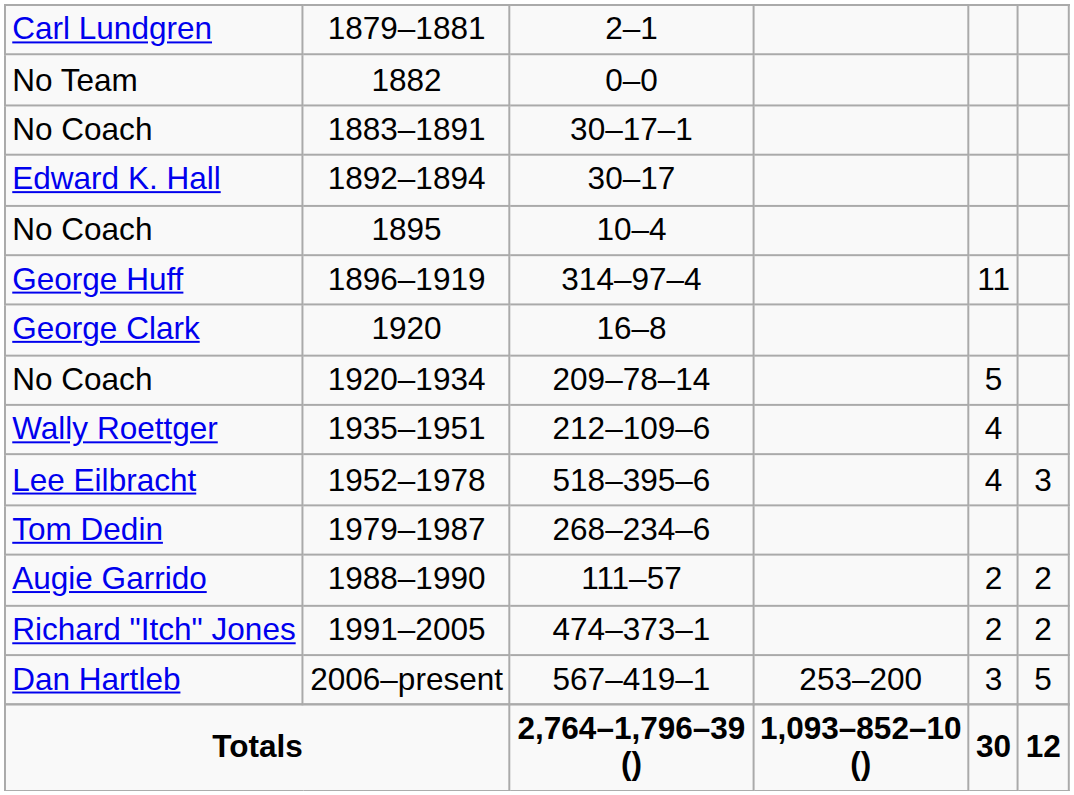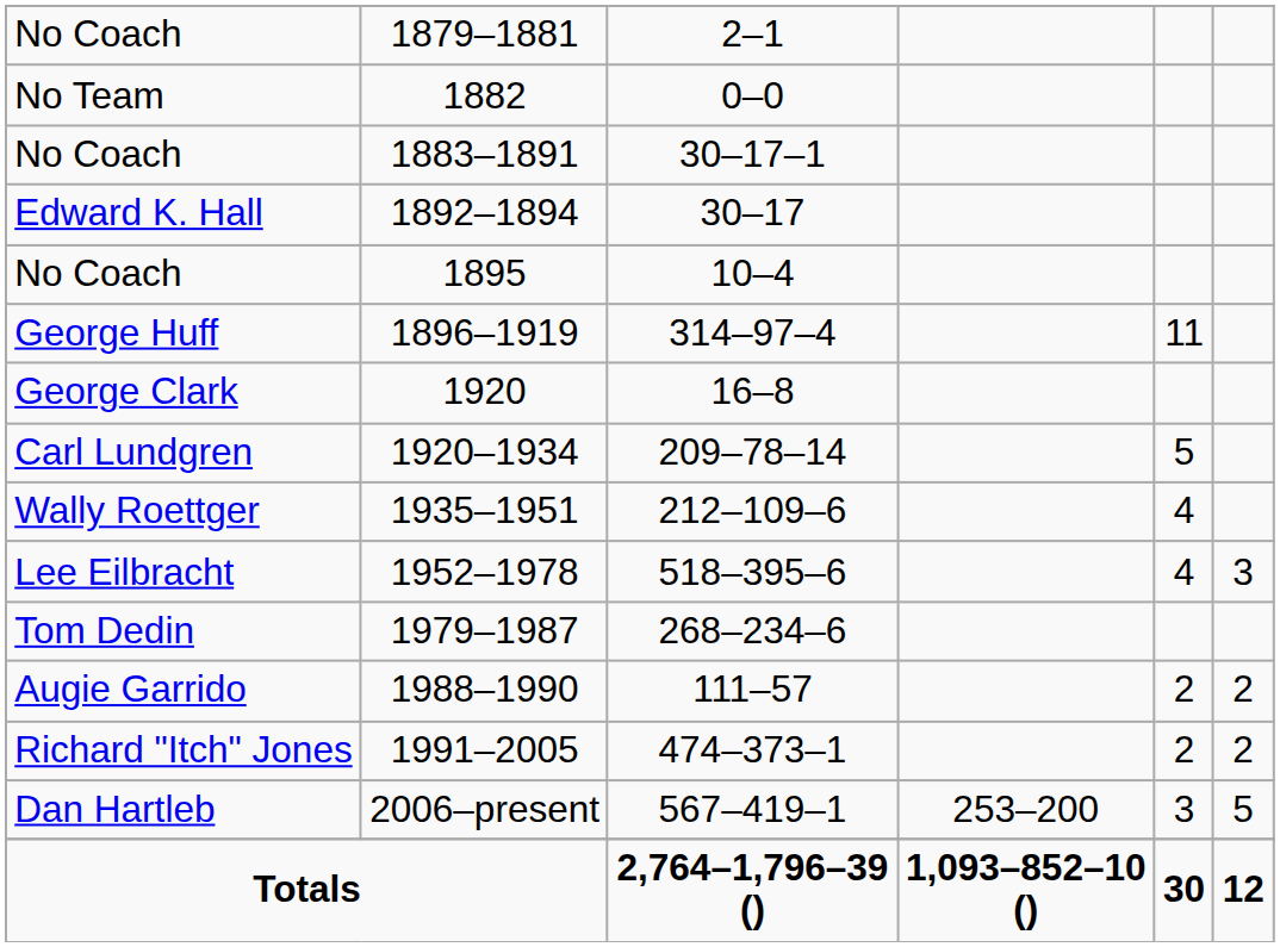1879–1881 | column 1: Carl Lundgren -> No Coach
1920–1934 | column 1: No Coach -> Carl Lundgren
